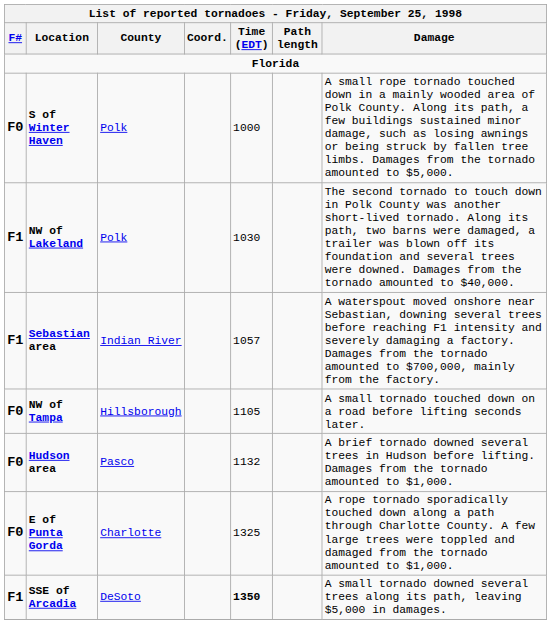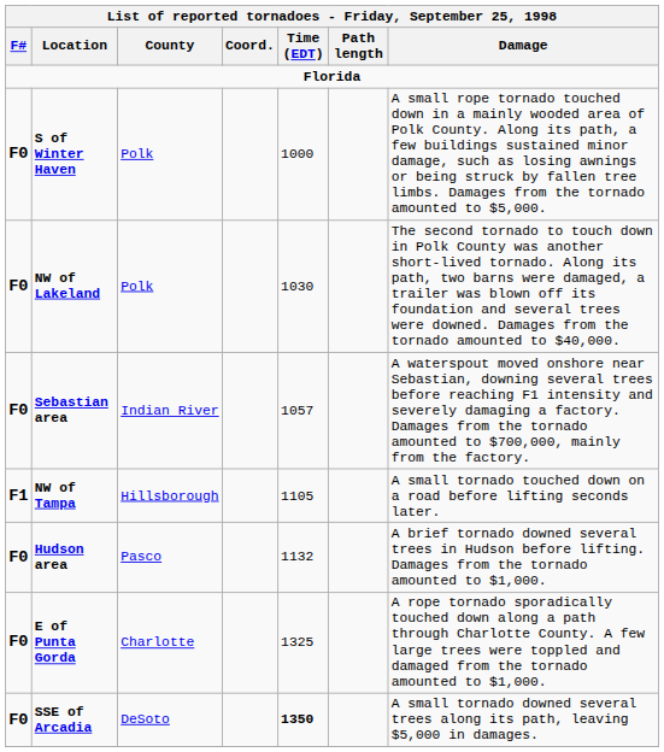NW of Lakeland | F#: F1 -> F0
Sebastian area | F#: F1 -> F0
NW of Tampa | F#: F0 -> F1
SSE of Arcadia | F#: F1 -> F0
